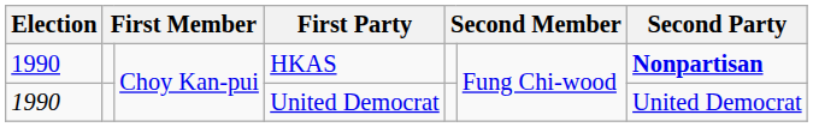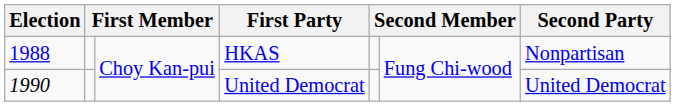HKAS | Election: 1990 -> 1988
HKAS | Second Party: bold -> normal
